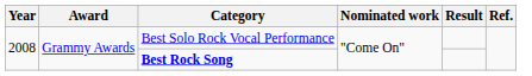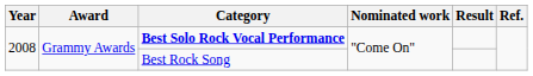Best Solo Rock Vocal Performance | Category: normal -> bold
Best Rock Song | Category: bold -> normal
